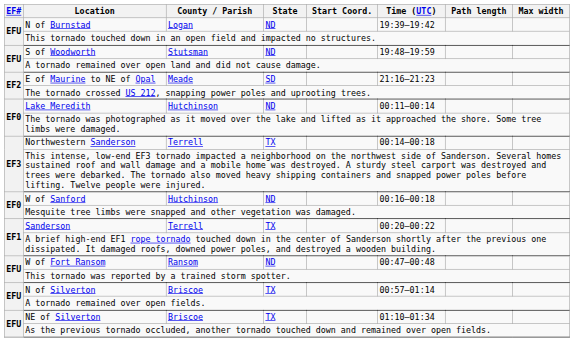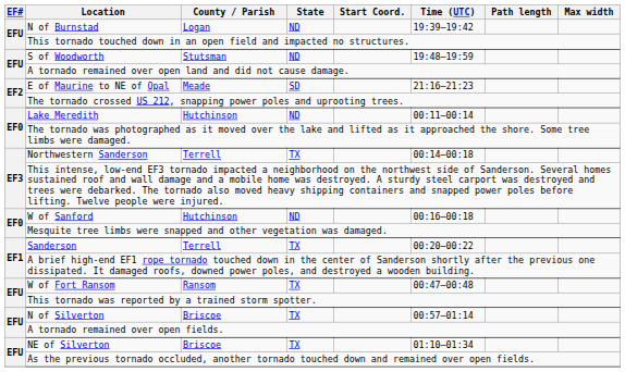W of Fort Ransom | State: ND -> TX
